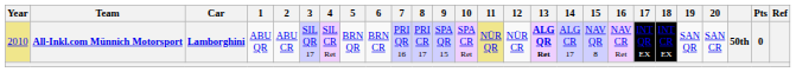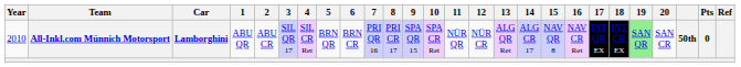row 2 | Year: khaki background -> no background
row 2 | 11: khaki background -> no background
row 2 | 13: bold -> normal
row 2 | 19: no background -> lightgreen background
